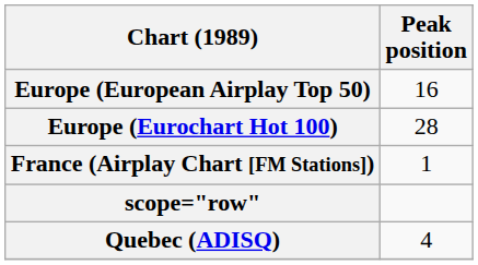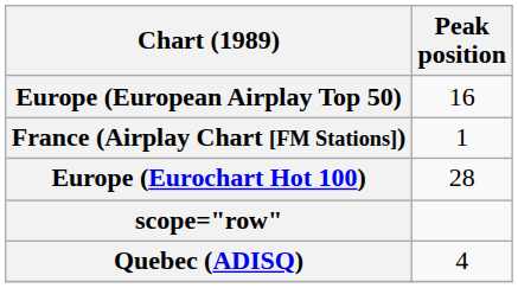rows swapped: Europe (Eurochart Hot 100) <-> France (Airplay Chart [FM Stations])
